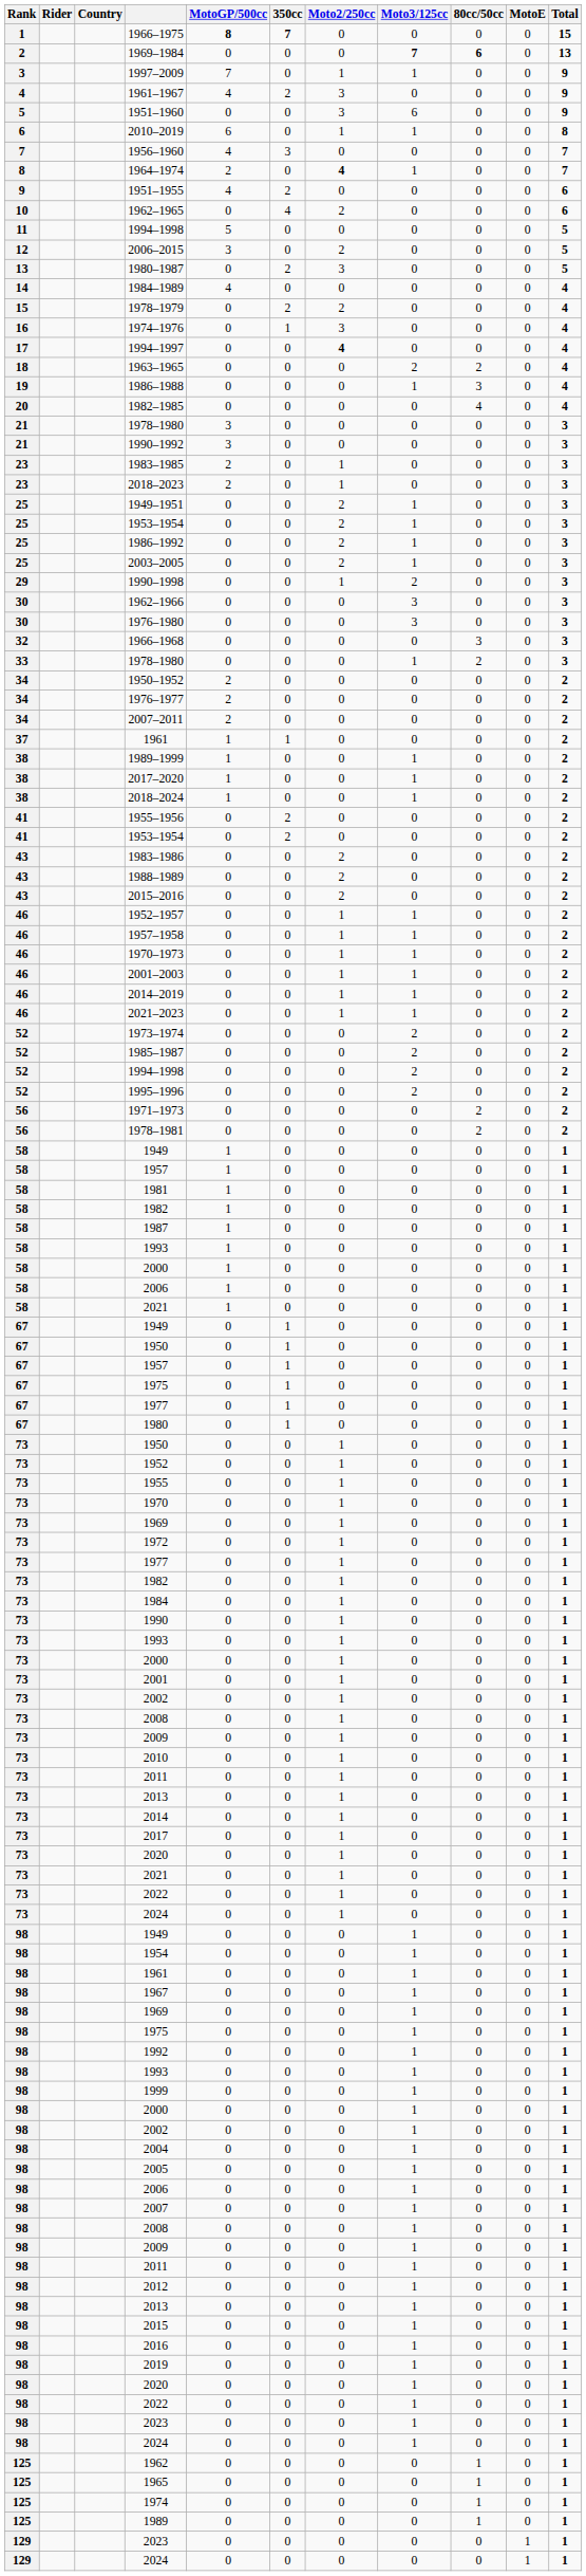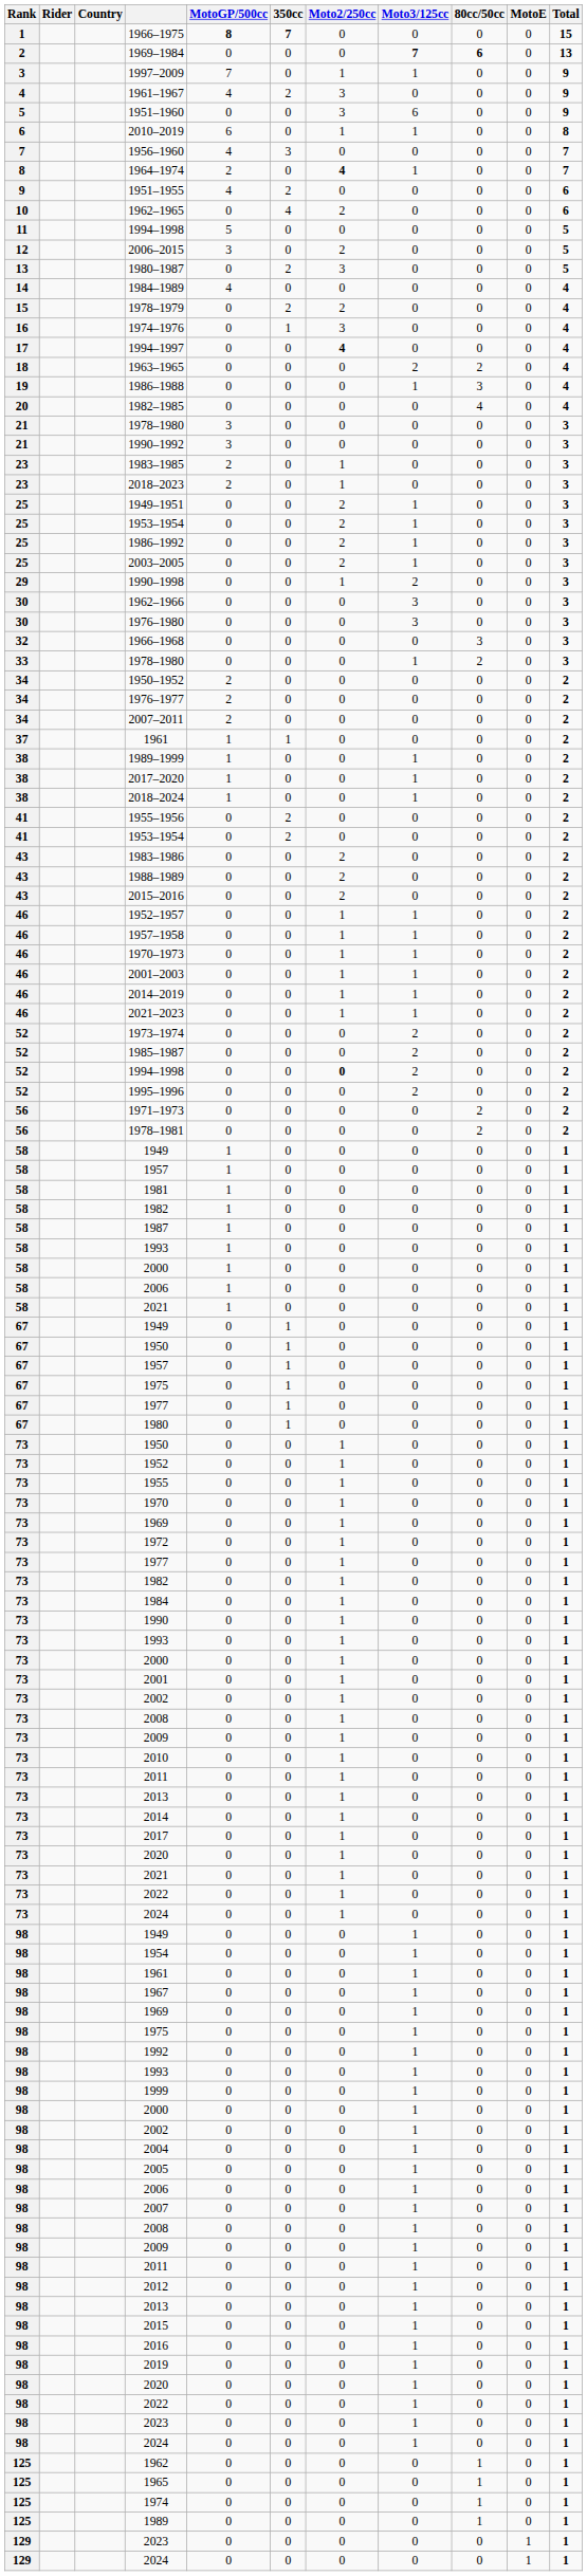52 / 1994–1998 | Moto2/250cc: normal -> bold
